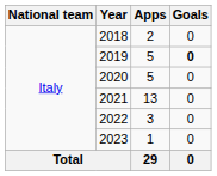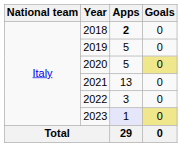2018 | Apps: normal -> bold
2019 | Goals: bold -> normal
2020 | Goals: no background -> khaki background
2023 | Apps: no background -> lavender background
2023 | Goals: no background -> khaki background
